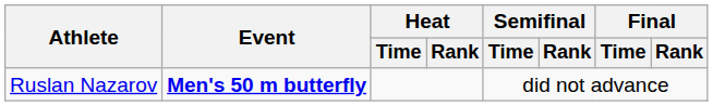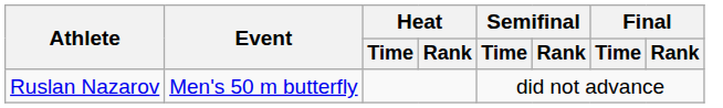Ruslan Nazarov | Event: bold -> normal
